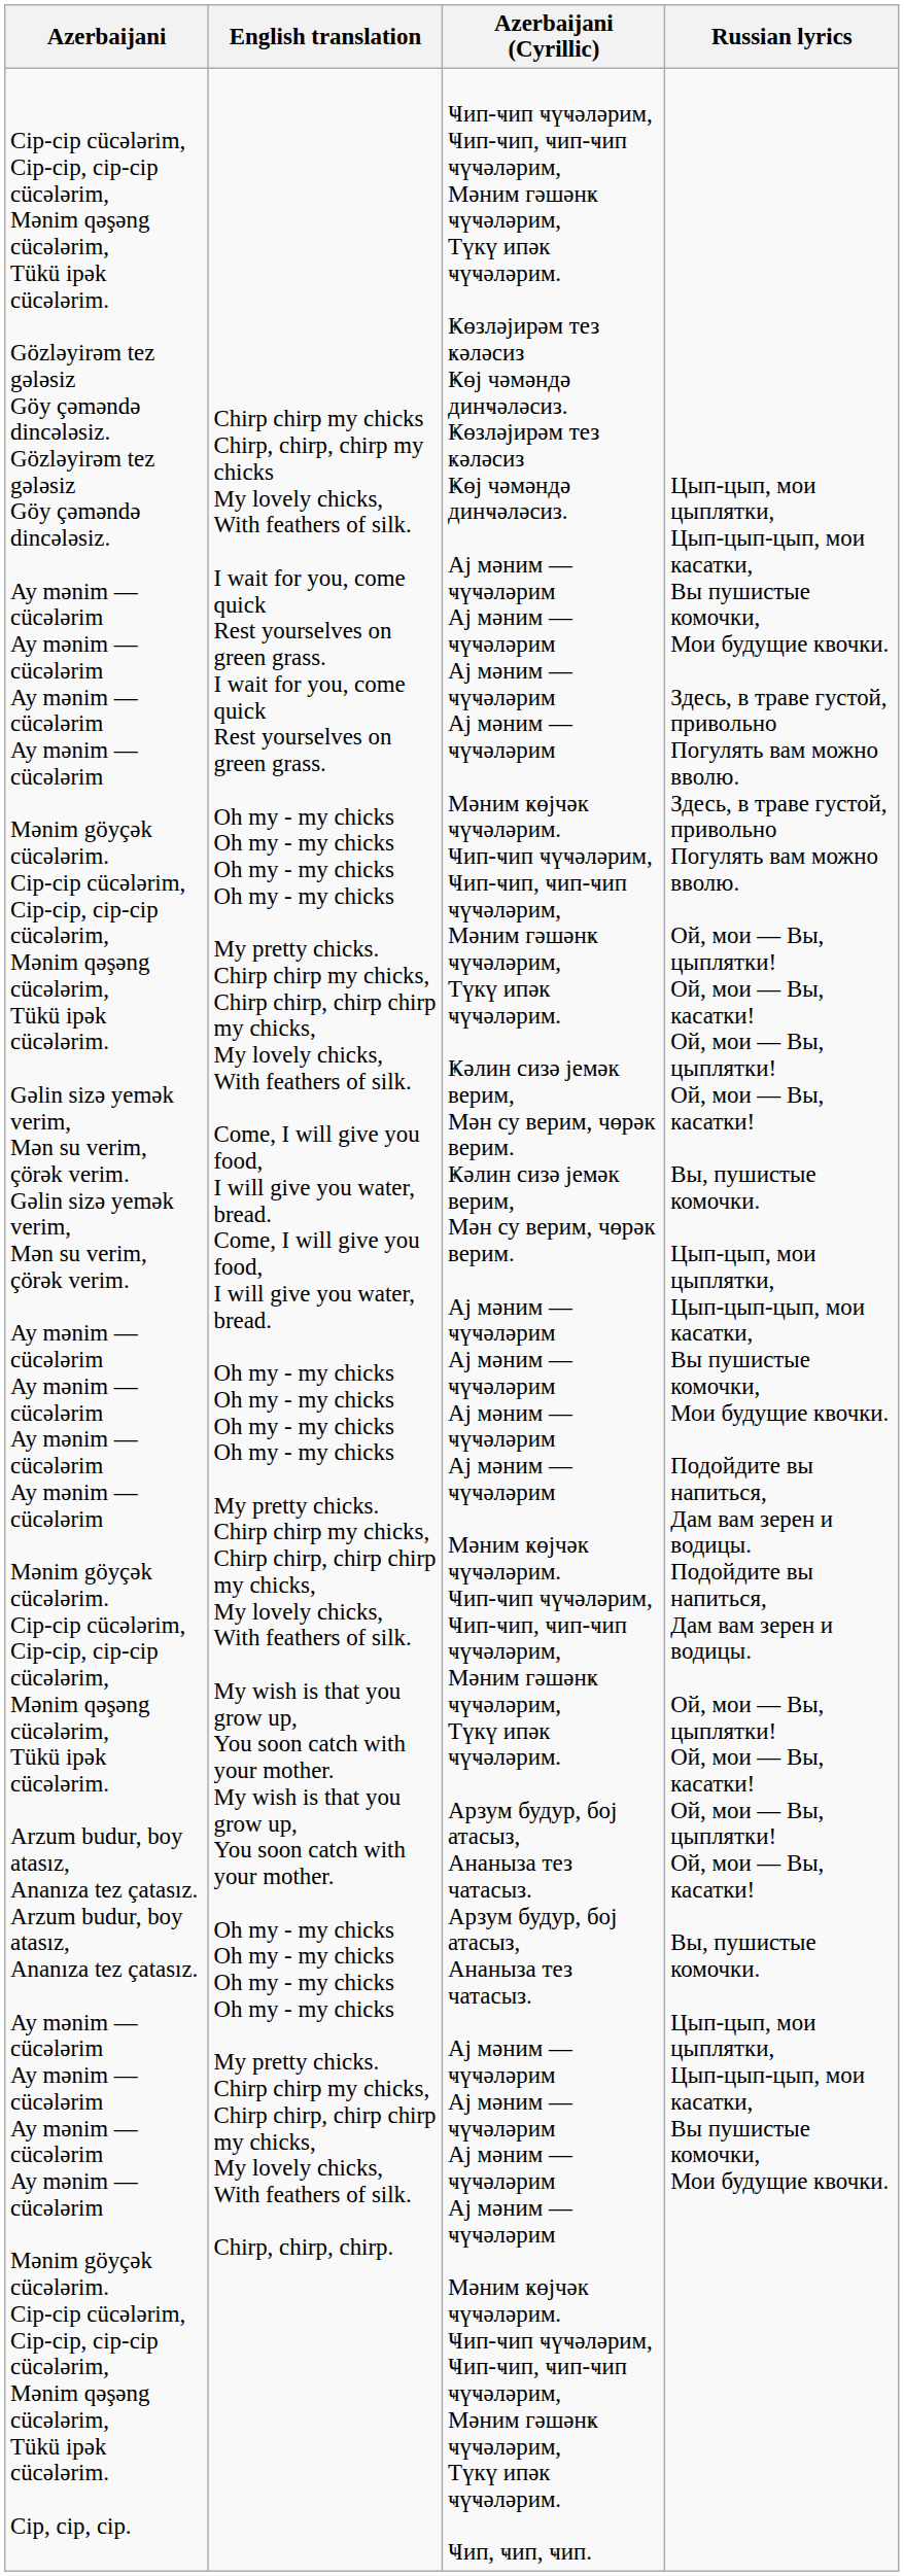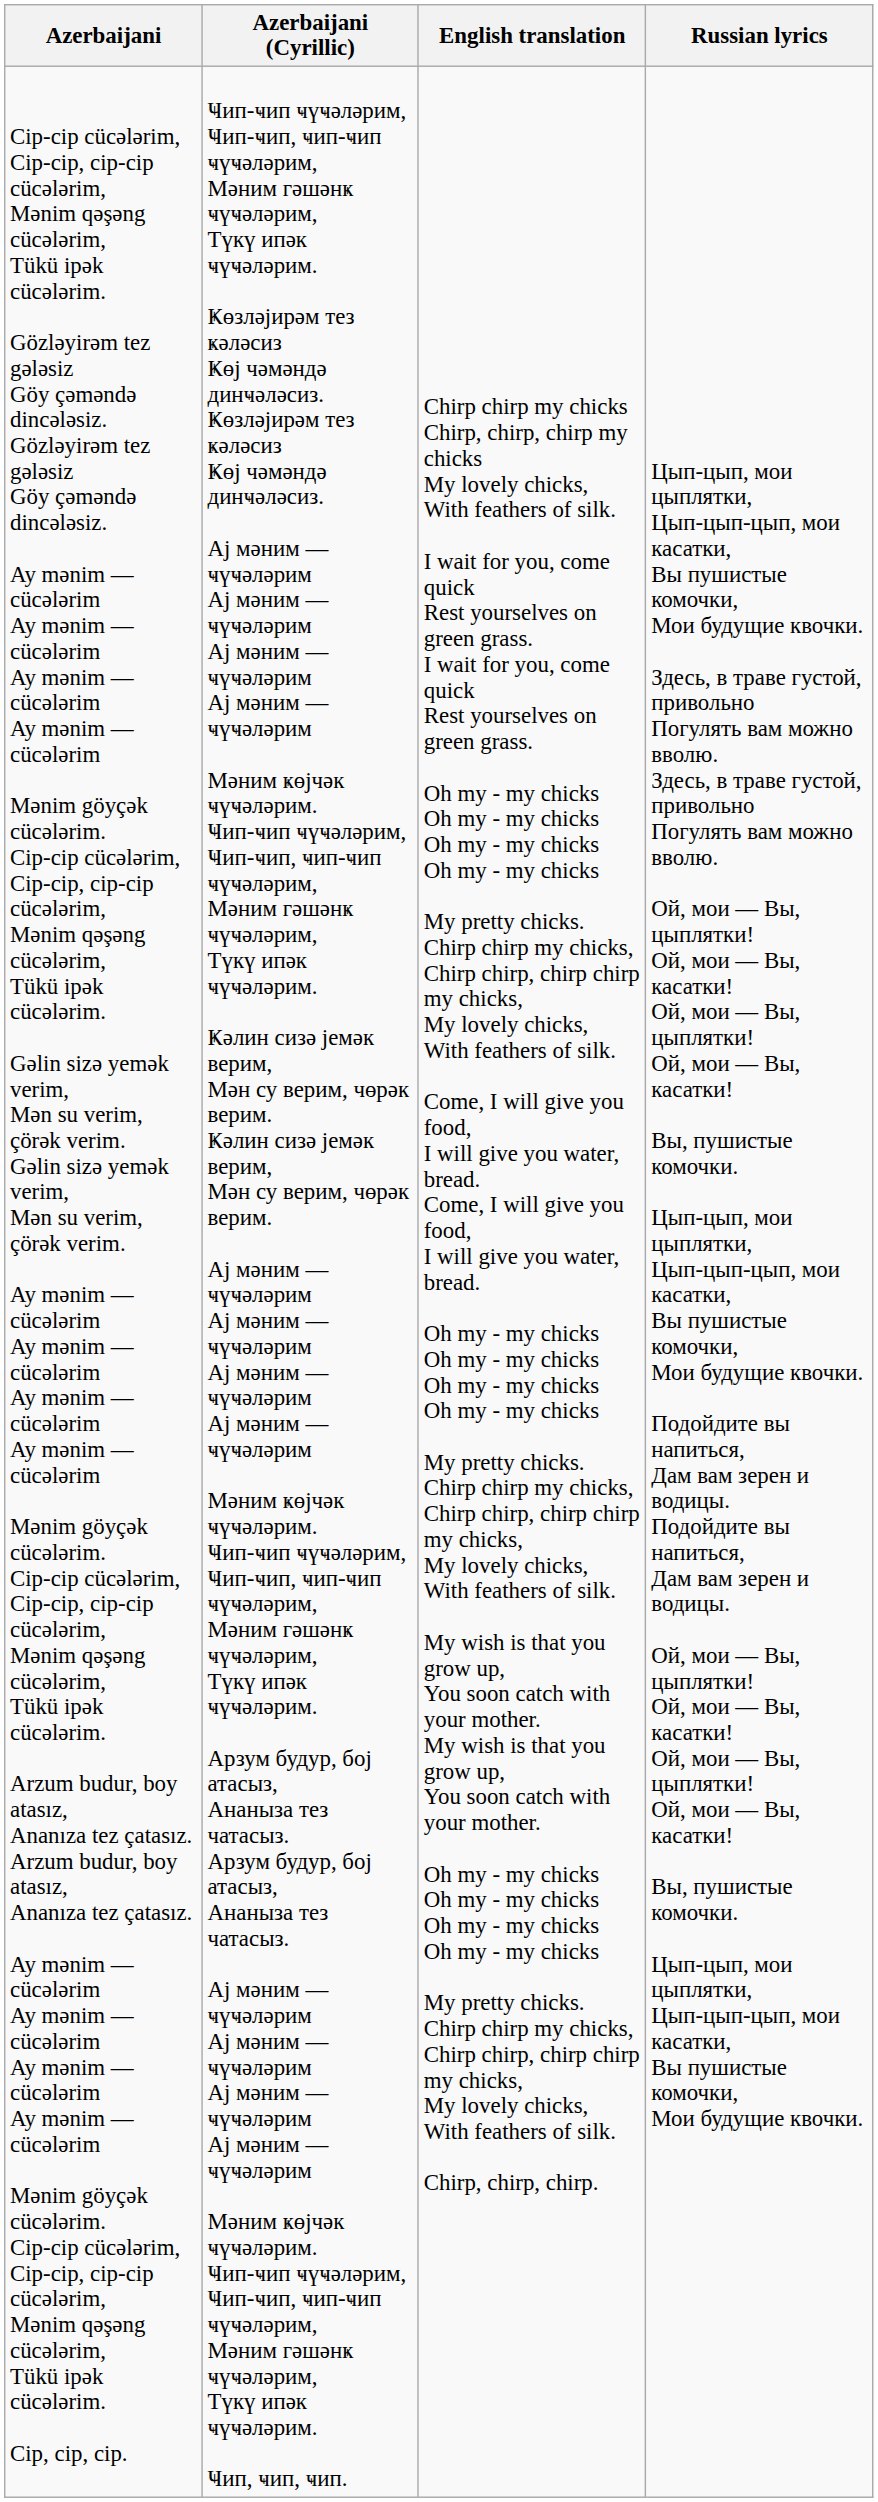columns swapped: Azerbaijani (Cyrillic) <-> English translation
